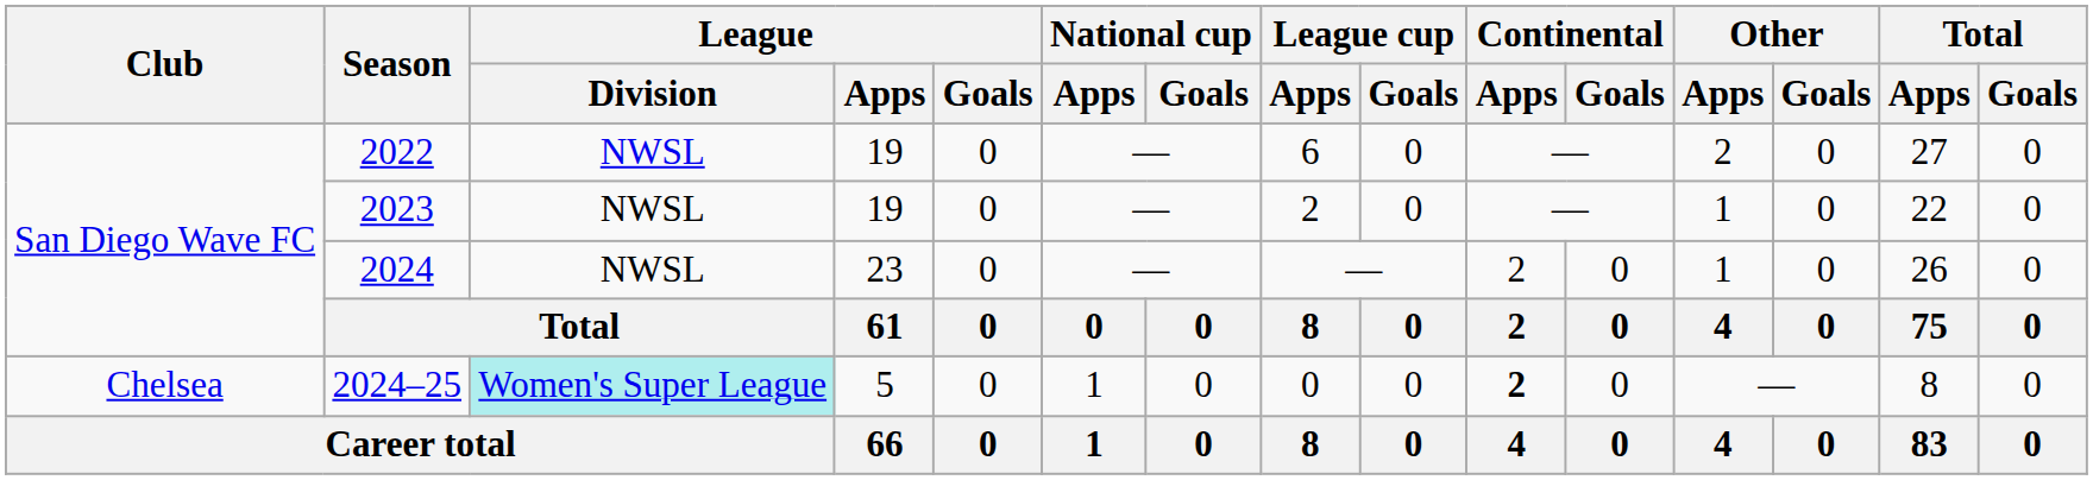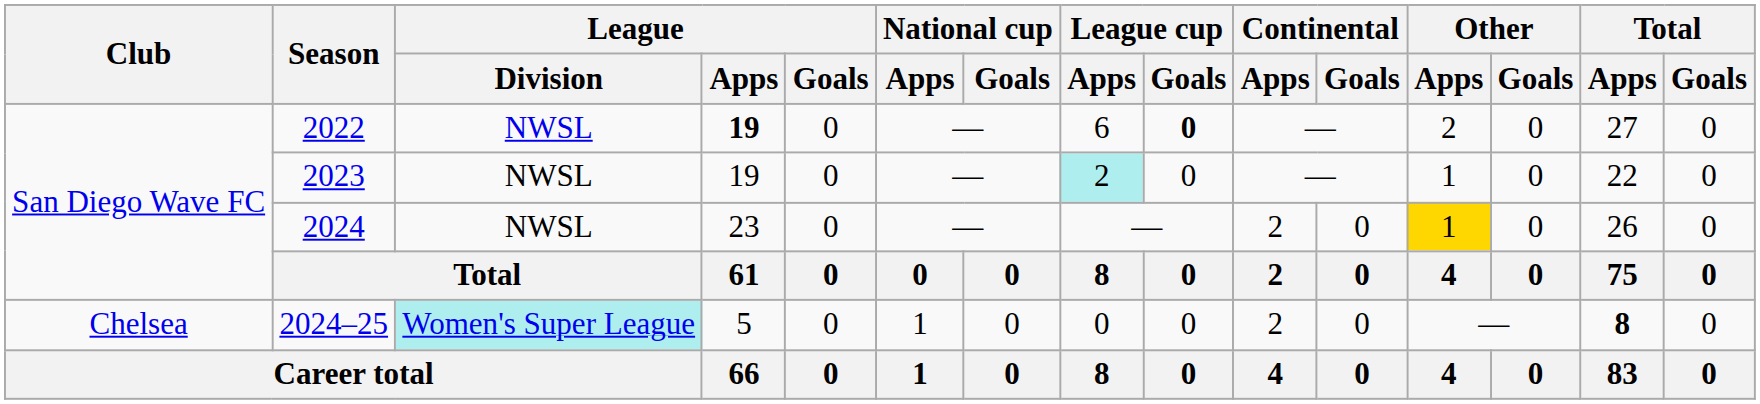2022 | League / Apps: normal -> bold
2022 | League cup / Goals: normal -> bold
2023 | League cup / Apps: no background -> paleturquoise background
2024 | Other / Apps: no background -> gold background
2024–25 | Continental / Apps: bold -> normal
2024–25 | Total / Apps: normal -> bold
